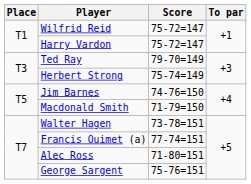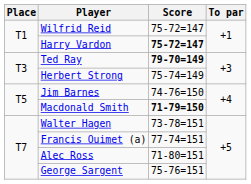Harry Vardon | Score: normal -> bold
Ted Ray | Score: normal -> bold
Macdonald Smith | Score: normal -> bold
